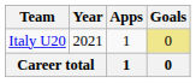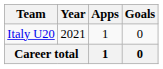Italy U20 | Goals: khaki background -> no background
